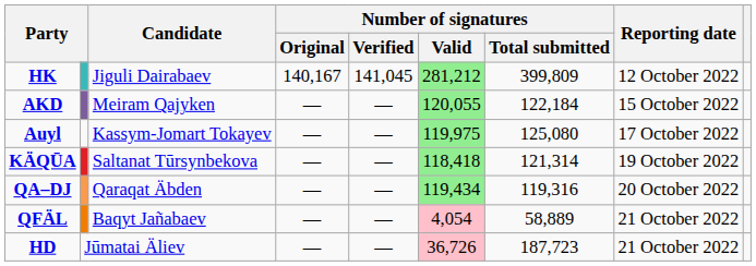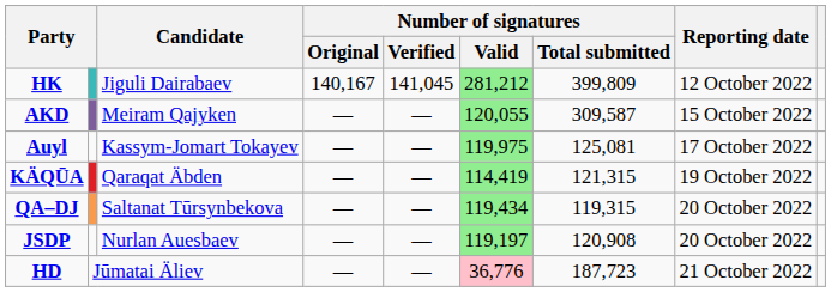AKD | Number of signatures / Total submitted: 122,184 -> 309,587
Auyl | Number of signatures / Total submitted: 125,080 -> 125,081
KÄQŪA | Candidate: Saltanat Tūrsynbekova -> Qaraqat Äbden
KÄQŪA | Number of signatures / Valid: 118,418 -> 114,419
KÄQŪA | Number of signatures / Total submitted: 121,314 -> 121,315
QA–DJ | Candidate: Qaraqat Äbden -> Saltanat Tūrsynbekova
QA–DJ | Number of signatures / Total submitted: 119,316 -> 119,315
+ row: JSDP | Nurlan Auesbaev | — | — | 119,197 | 120,908 | 20 October 2022
- row: QFÄL | Baqyt Jañabaev | — | — | 4,054 | 58,889 | 21 October 2022
HD | Number of signatures / Valid: 36,726 -> 36,776
